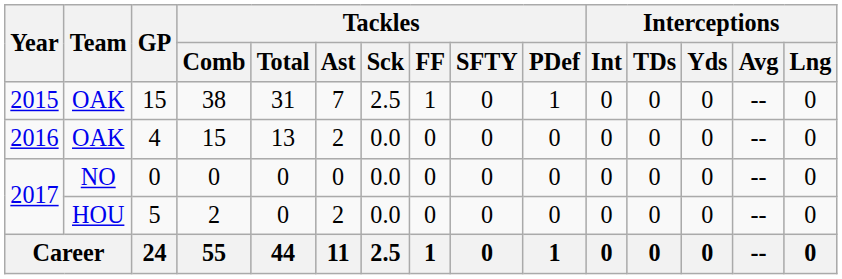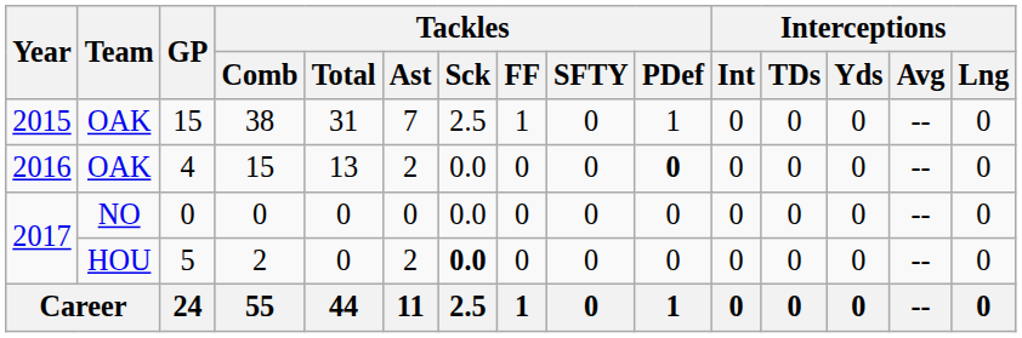4 | Tackles / PDef: normal -> bold
5 | Tackles / Sck: normal -> bold
